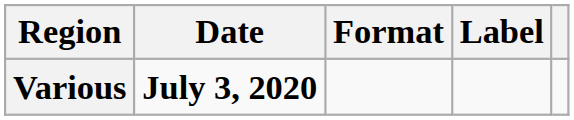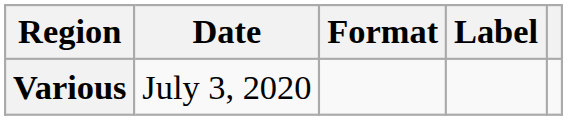Various | Date: bold -> normal
